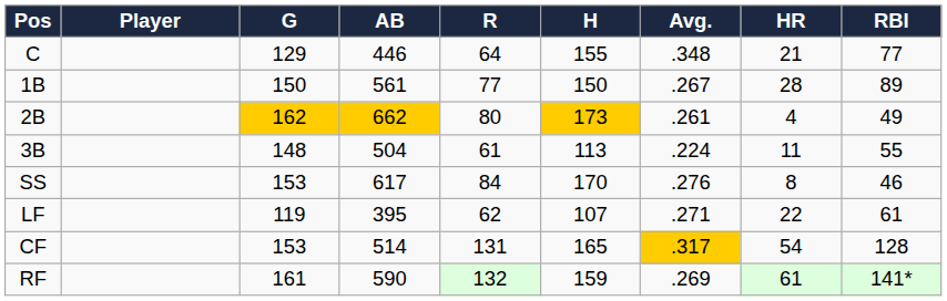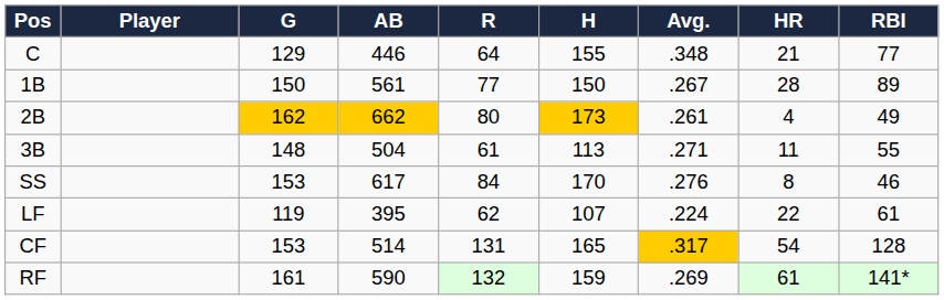3B | Avg.: .224 -> .271
LF | Avg.: .271 -> .224
